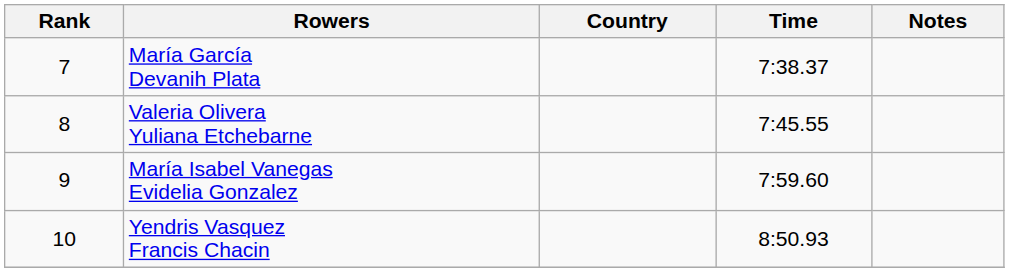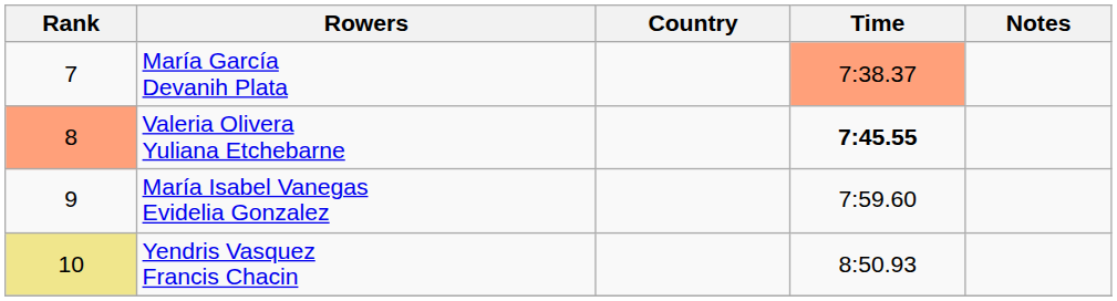María García Devanih Plata | Time: no background -> lightsalmon background
Valeria Olivera Yuliana Etchebarne | Rank: no background -> lightsalmon background
Valeria Olivera Yuliana Etchebarne | Time: normal -> bold
Yendris Vasquez Francis Chacin | Rank: no background -> khaki background
